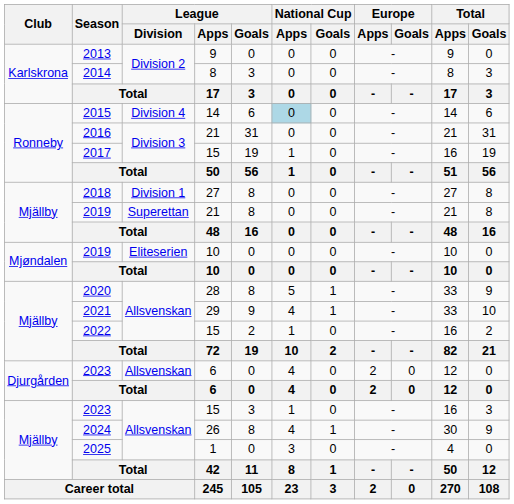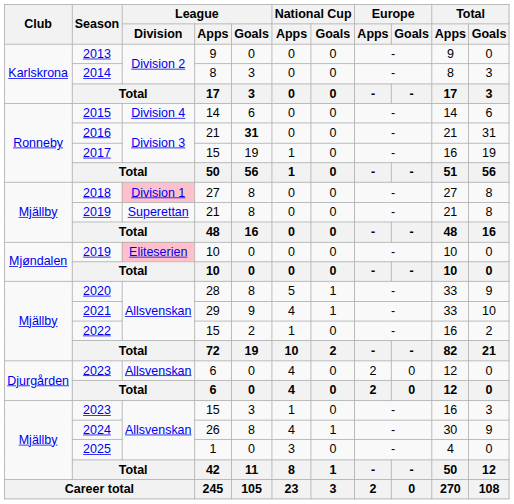2015 | National Cup / Apps: lightblue background -> no background
2016 | League / Goals: normal -> bold
2018 | League / Division: no background -> pink background
2019 / 10 | League / Division: no background -> pink background
